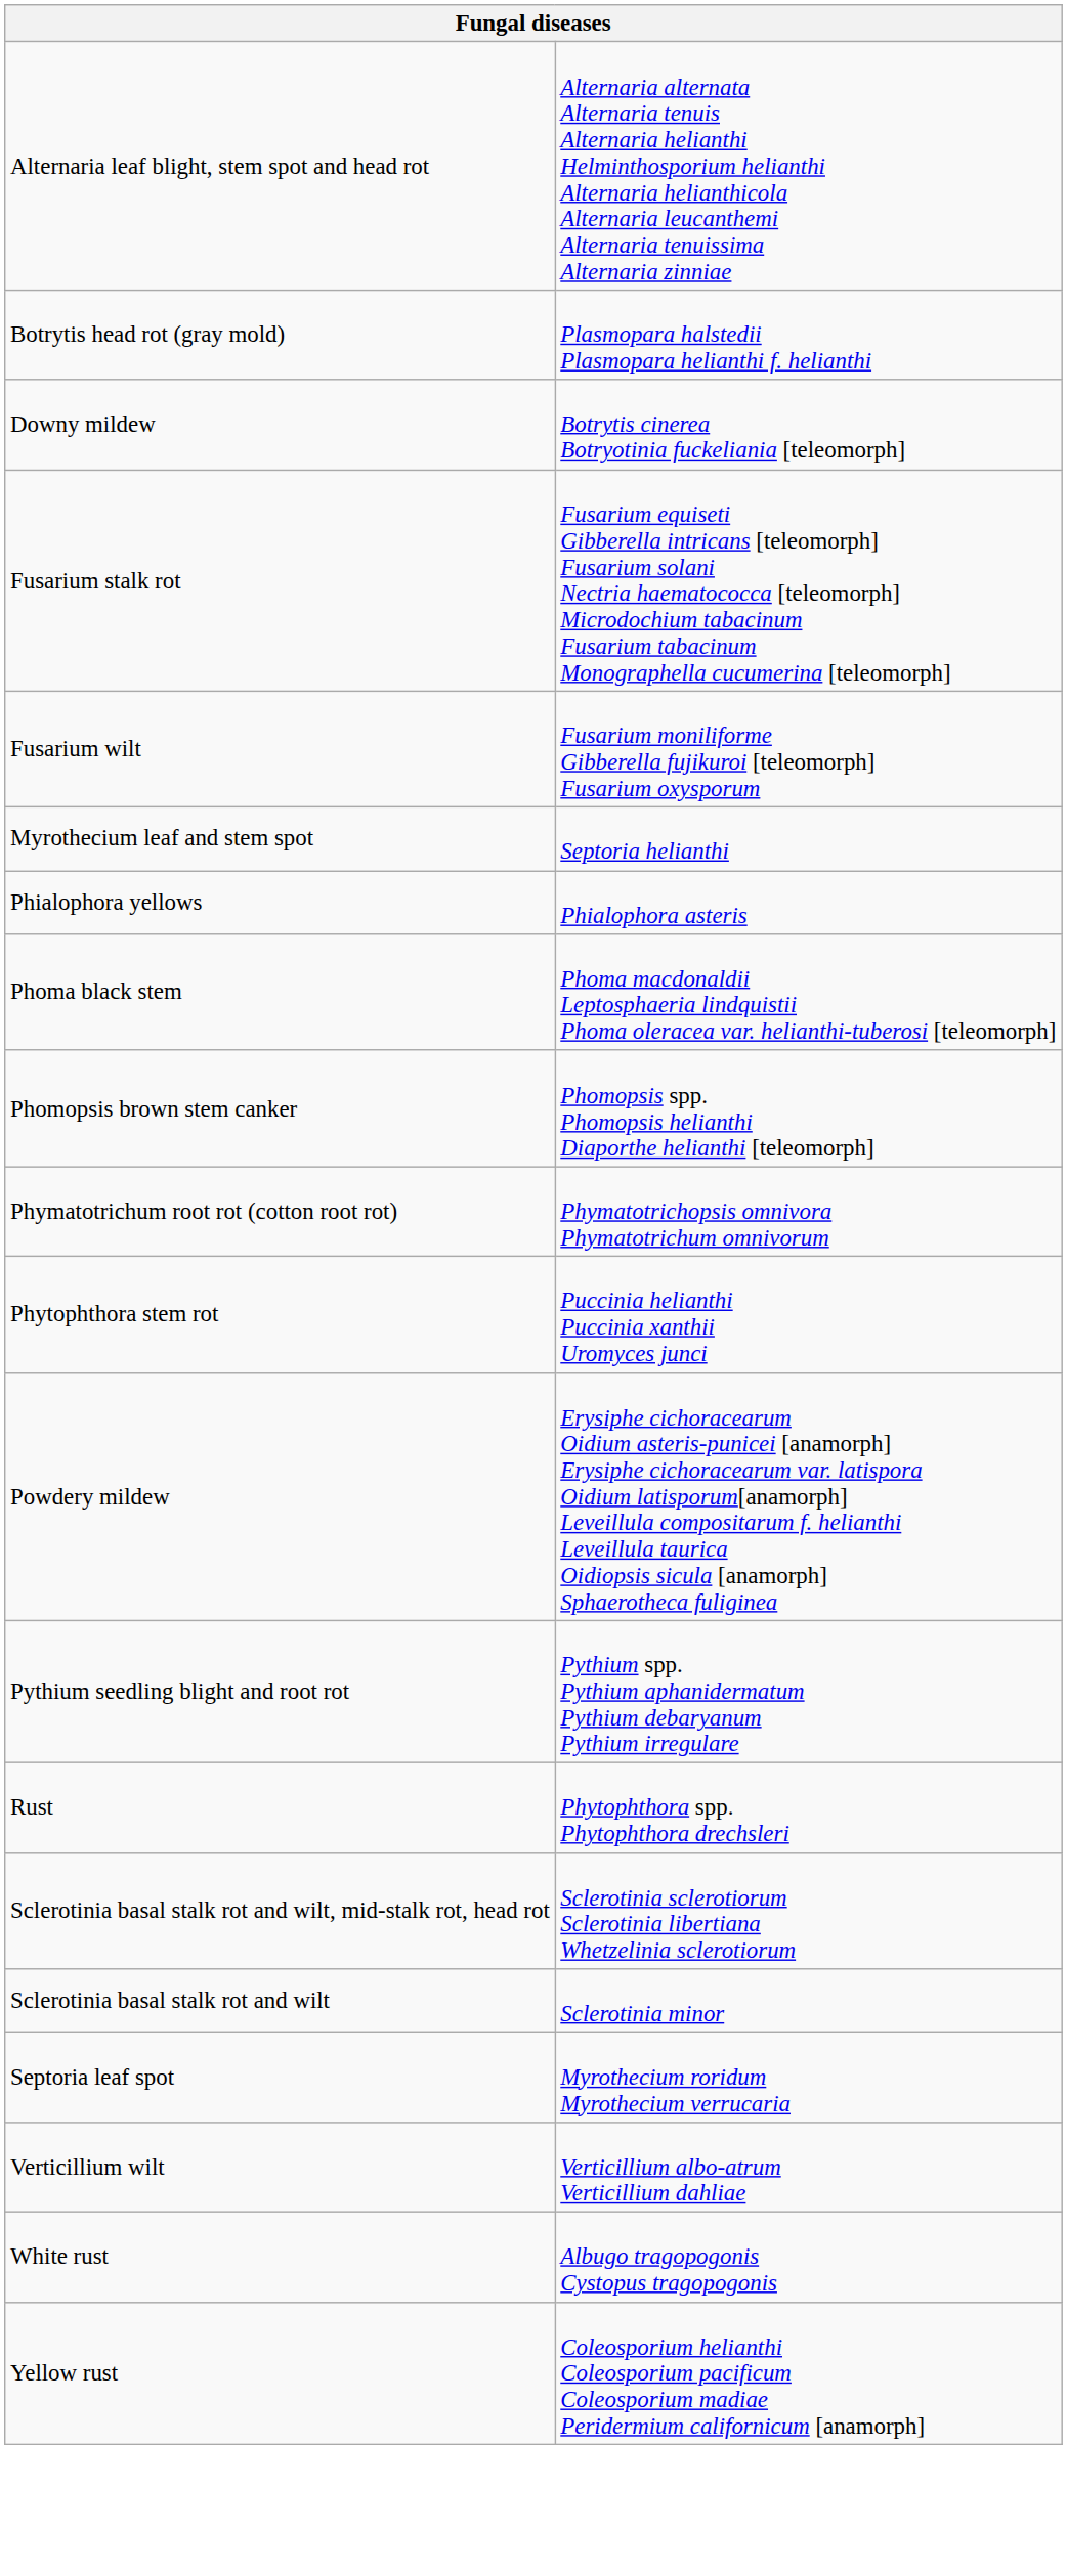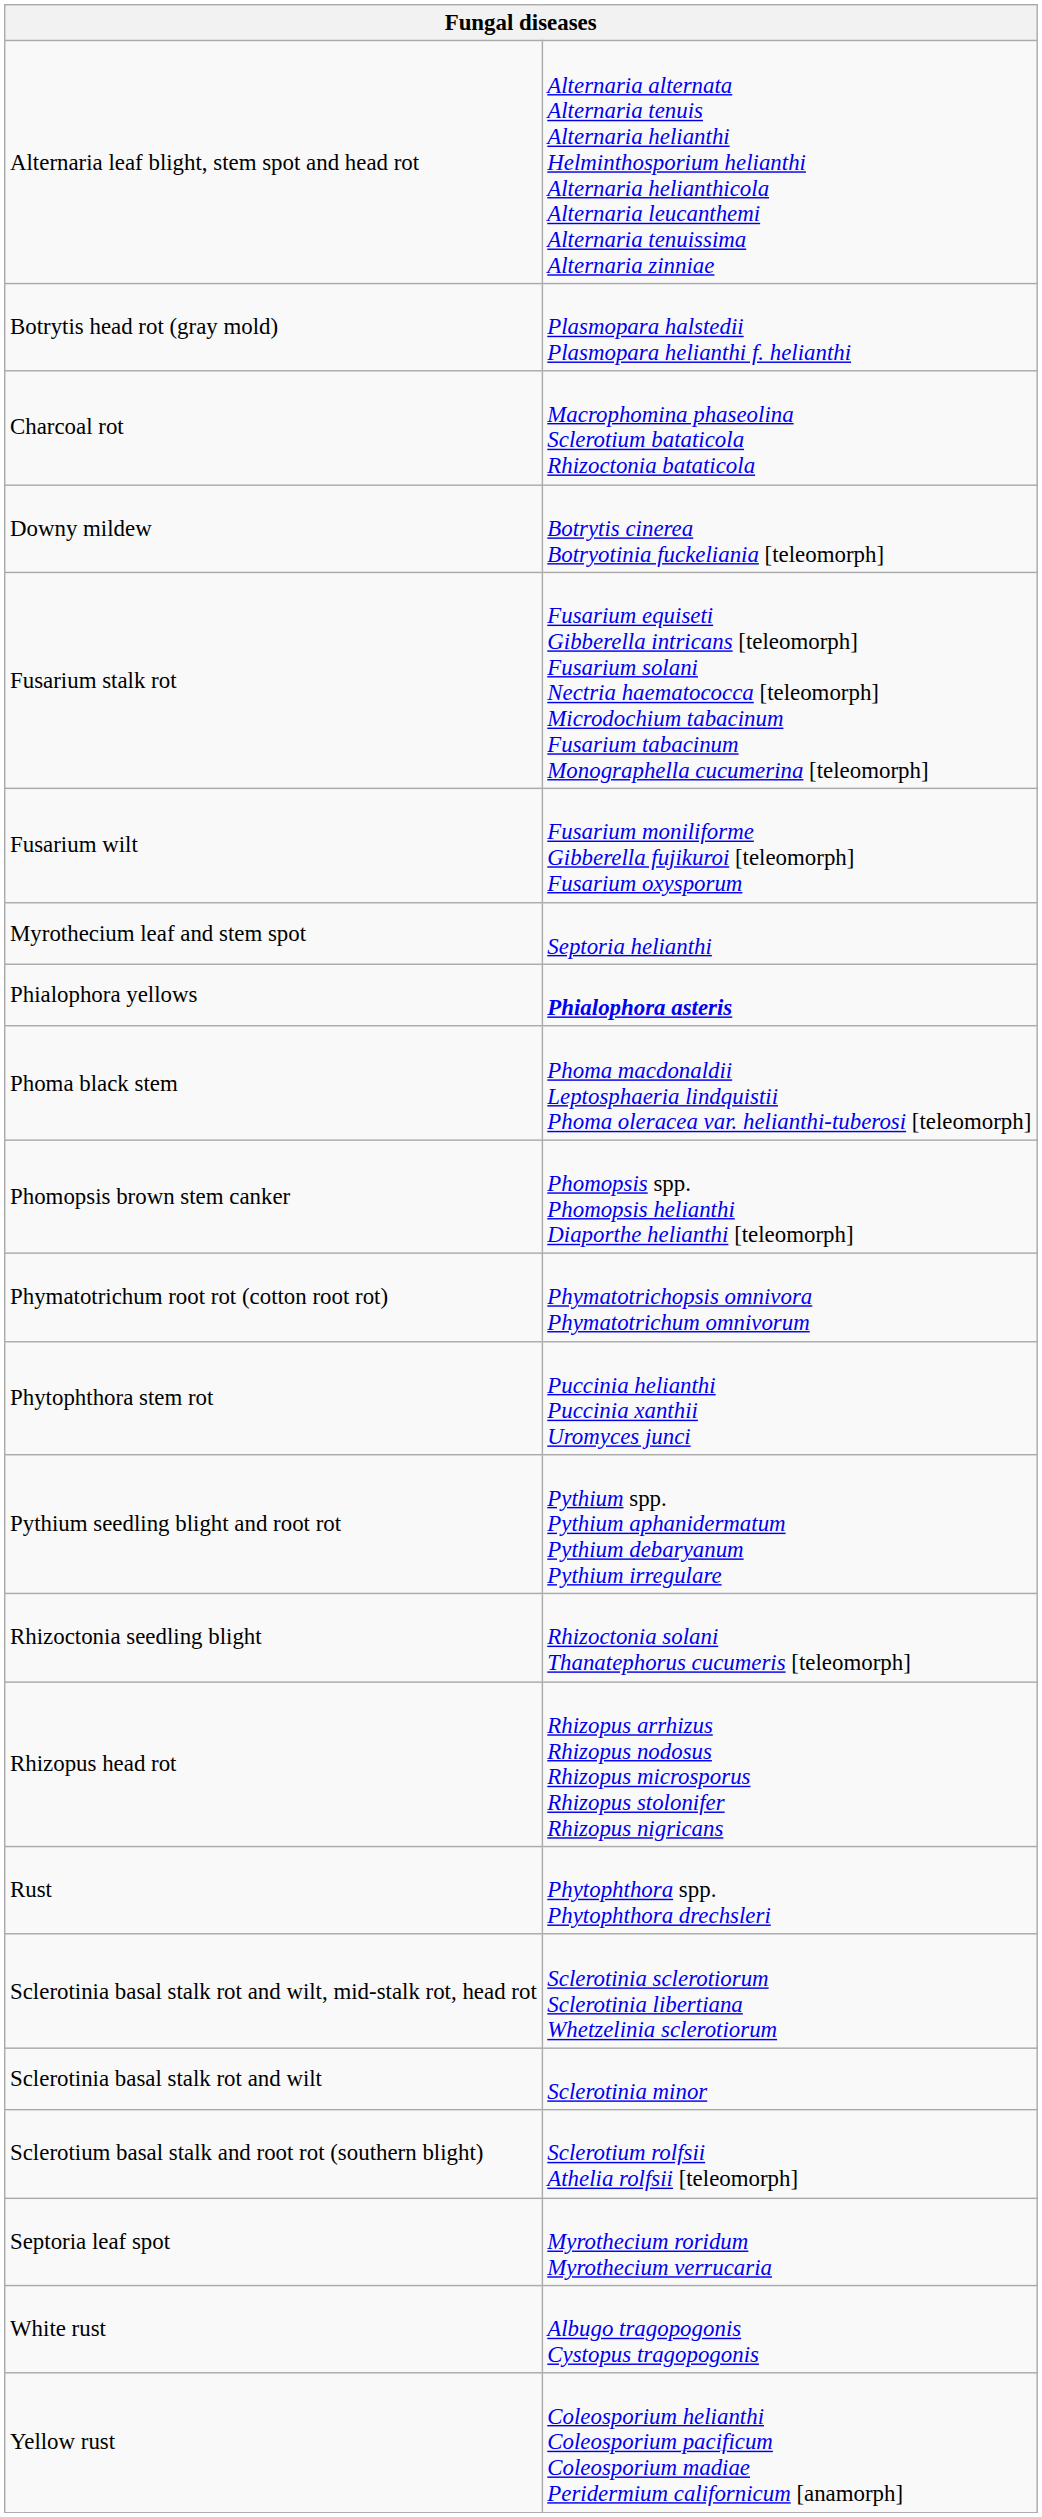+ row: Charcoal rot | Macrophomina phaseolina Sclerotium bataticola Rhizoctonia bataticola
Phialophora yellows | column 2: normal -> bold
- row: Powdery mildew | Erysiphe cichoracearum Oidium asteris-punicei [anamorph] Erysiphe cichoracearum var. latispora Oidium latisporum[anamorph] Leveillula compositarum f. helianthi Leveillula taurica Oidiopsis sicula [anamorph] Sphaerotheca fuliginea
+ row: Rhizoctonia seedling blight | Rhizoctonia solani Thanatephorus cucumeris [teleomorph]
+ row: Rhizopus head rot | Rhizopus arrhizus Rhizopus nodosus Rhizopus microsporus Rhizopus stolonifer Rhizopus nigricans
+ row: Sclerotium basal stalk and root rot (southern blight) | Sclerotium rolfsii Athelia rolfsii [teleomorph]
- row: Verticillium wilt | Verticillium albo-atrum Verticillium dahliae
